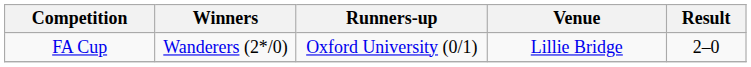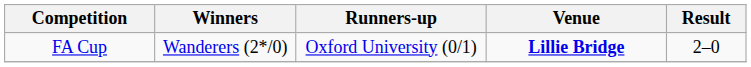FA Cup | Venue: normal -> bold
